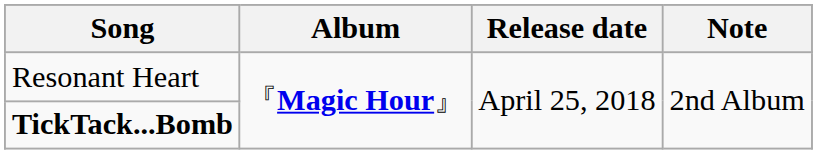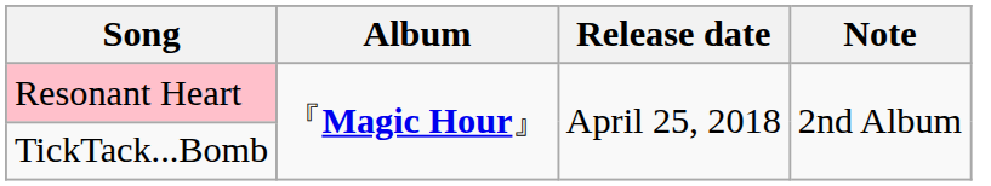Resonant Heart | Song: no background -> pink background
TickTack...Bomb | Song: bold -> normal
